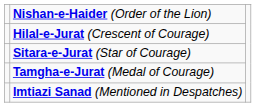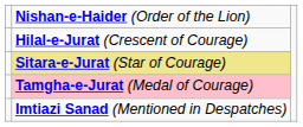Sitara-e-Jurat (Star of Courage) | column 2: no background -> khaki background
Tamgha-e-Jurat (Medal of Courage) | column 2: no background -> pink background
